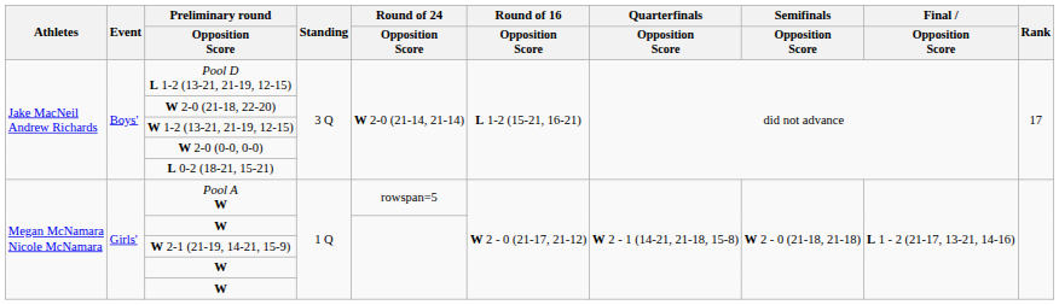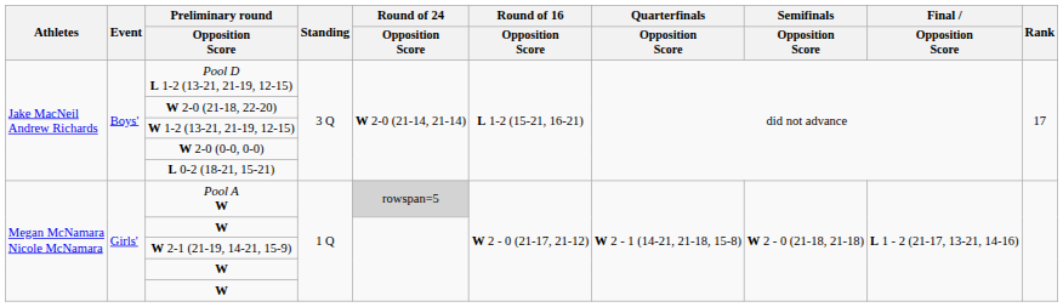Pool A W | Round of 24 / Opposition Score: no background -> lightgrey background
